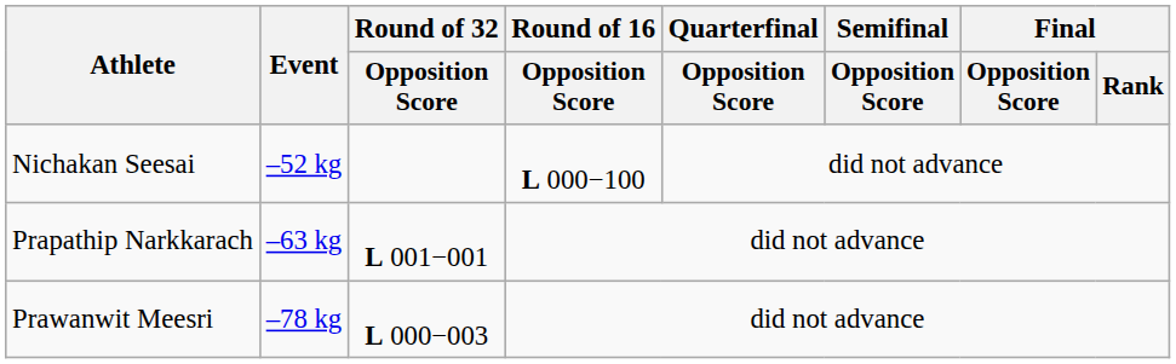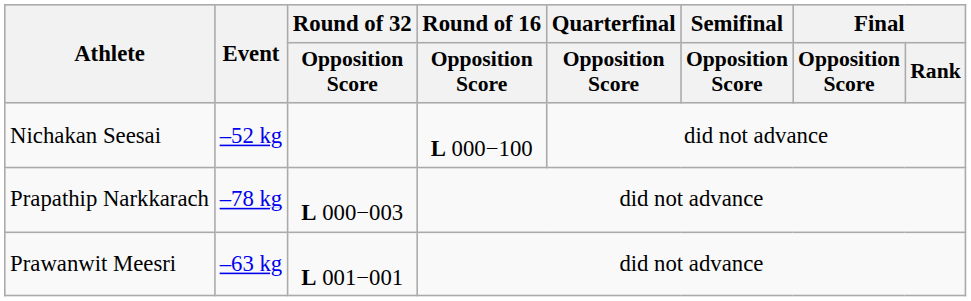Prapathip Narkkarach | Event: –63 kg -> –78 kg
Prapathip Narkkarach | Round of 32 / Opposition Score: L 001−001 -> L 000−003
Prawanwit Meesri | Event: –78 kg -> –63 kg
Prawanwit Meesri | Round of 32 / Opposition Score: L 000−003 -> L 001−001
